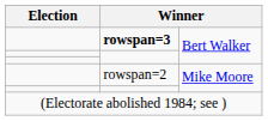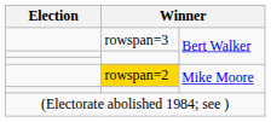rowspan=3 | column 2: bold -> normal
rowspan=2 | column 2: no background -> gold background
